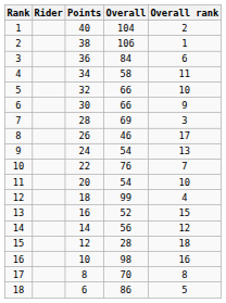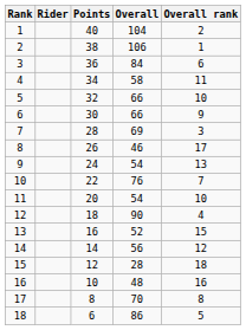row 13 | Overall: 99 -> 90
row 17 | Overall: 98 -> 48
